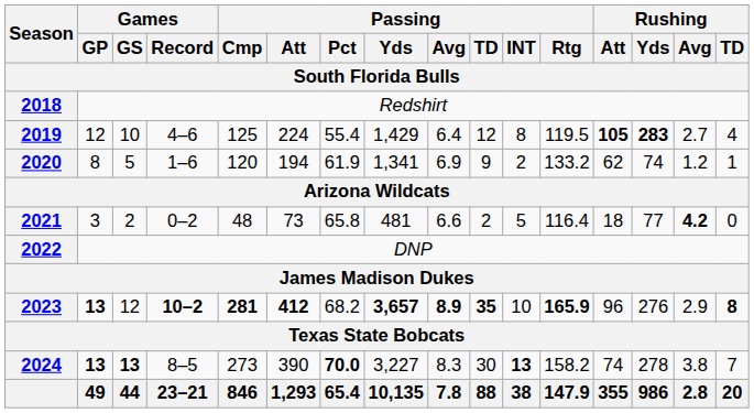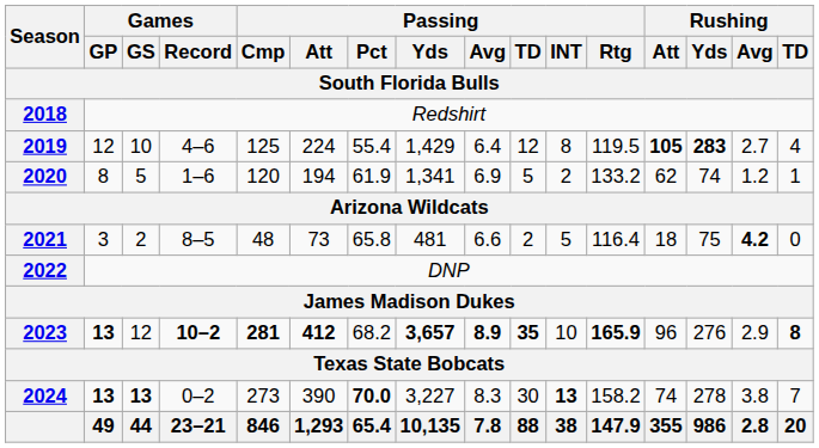2020 | Passing / TD / South Florida Bulls: 9 -> 5
2021 | Games / Record / South Florida Bulls: 0–2 -> 8–5
2021 | Rushing / Yds / South Florida Bulls: 77 -> 75
2024 | Games / Record / South Florida Bulls: 8–5 -> 0–2
